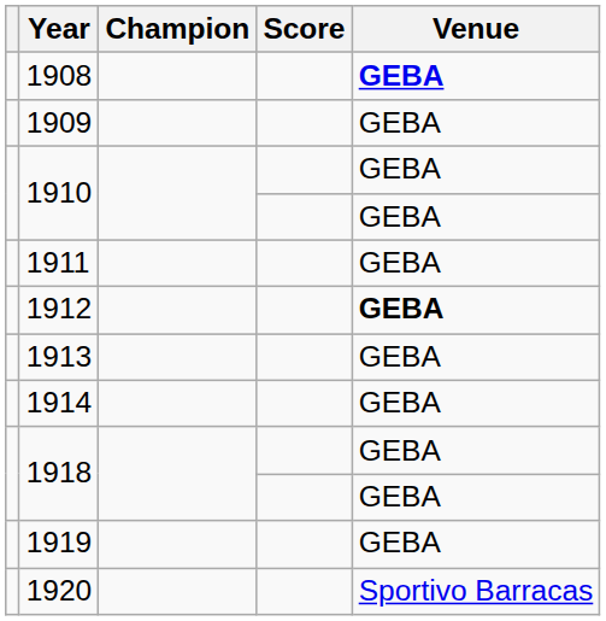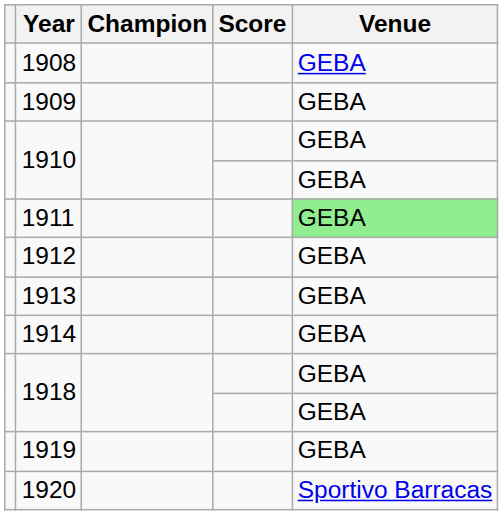1908 | Venue: bold -> normal
1911 | Venue: no background -> lightgreen background
1912 | Venue: bold -> normal
